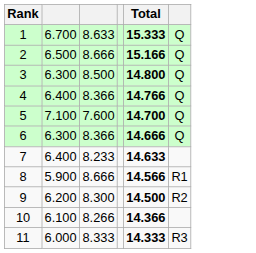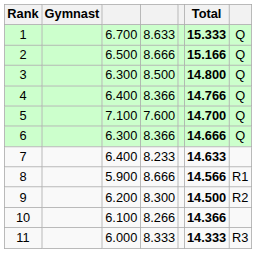+ column: Gymnast
